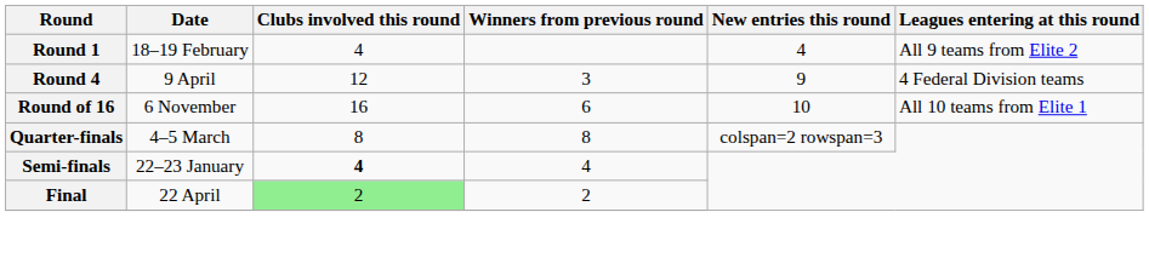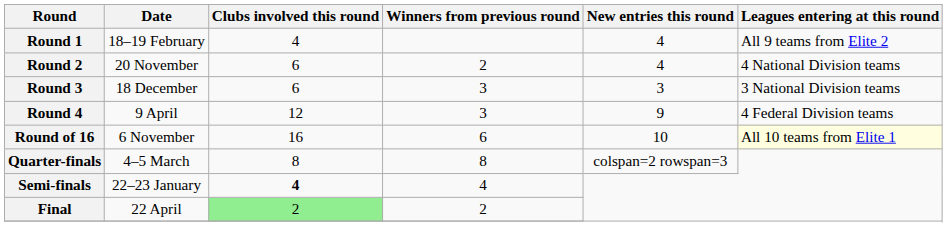+ row: Round 2 | 20 November | 6 | 2 | 4 | 4 National Division teams
+ row: Round 3 | 18 December | 6 | 3 | 3 | 3 National Division teams
Round of 16 | Leagues entering at this round: no background -> lightyellow background
